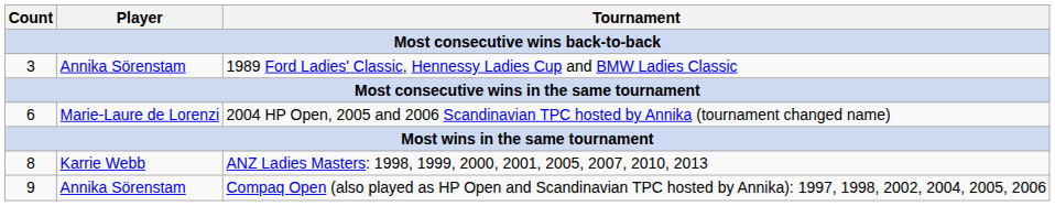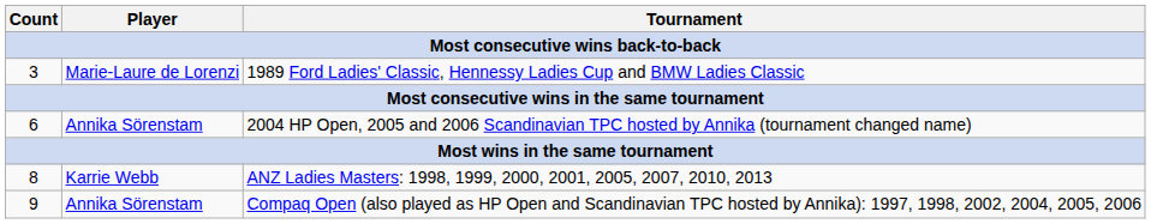row 3 | Player: Annika Sörenstam -> Marie-Laure de Lorenzi
row 5 | Player: Marie-Laure de Lorenzi -> Annika Sörenstam
